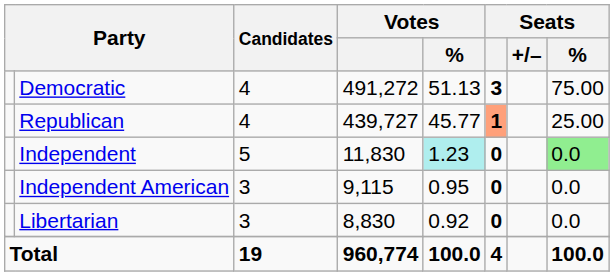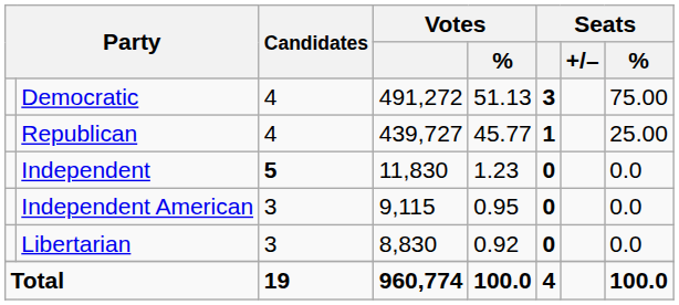Republican | Seats: lightsalmon background -> no background
Independent | Candidates: normal -> bold
Independent | Votes / %: paleturquoise background -> no background
Independent | Seats / %: lightgreen background -> no background
